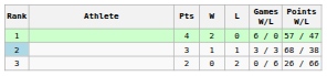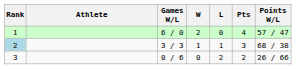columns swapped: Pts <-> Games W/L
